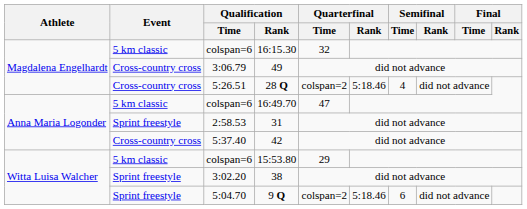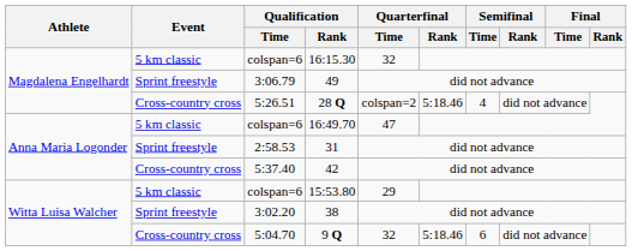49 | Event: Cross-country cross -> Sprint freestyle
9 Q | Event: Sprint freestyle -> Cross-country cross
9 Q | Quarterfinal / Time: colspan=2 -> 32
